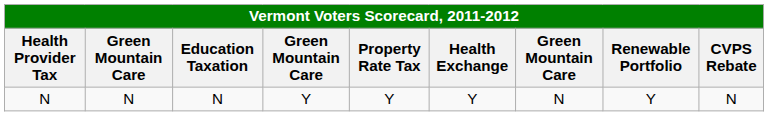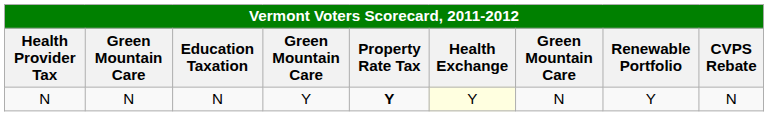row 3 | Property Rate Tax: normal -> bold
row 3 | Health Exchange: no background -> lightyellow background
